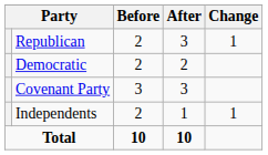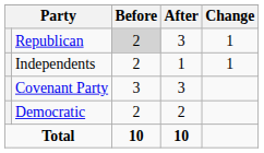Republican | Before: no background -> lightgrey background
rows swapped: Democratic <-> Independents
